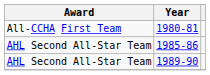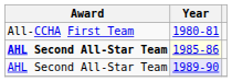row 3 | Award: normal -> bold
row 3 | Year: no background -> lightyellow background
row 4 | Year: no background -> lavender background
